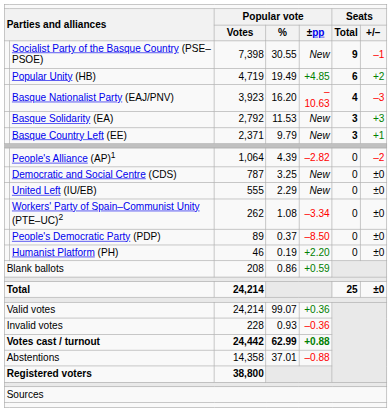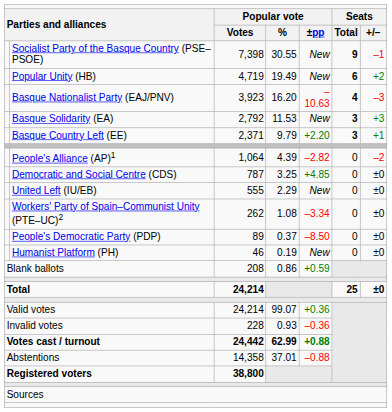Popular Unity (HB) | column 5: +4.85 -> New
Basque Country Left (EE) | column 5: New -> +2.20
Democratic and Social Centre (CDS) | column 5: New -> +4.85
Humanist Platform (PH) | column 5: +2.20 -> New
